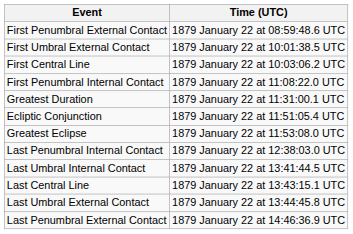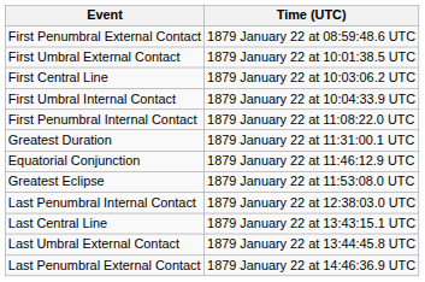+ row: First Umbral Internal Contact | 1879 January 22 at 10:04:33.9 UTC
+ row: Equatorial Conjunction | 1879 January 22 at 11:46:12.9 UTC
- row: Ecliptic Conjunction | 1879 January 22 at 11:51:05.4 UTC
- row: Last Umbral Internal Contact | 1879 January 22 at 13:41:44.5 UTC
